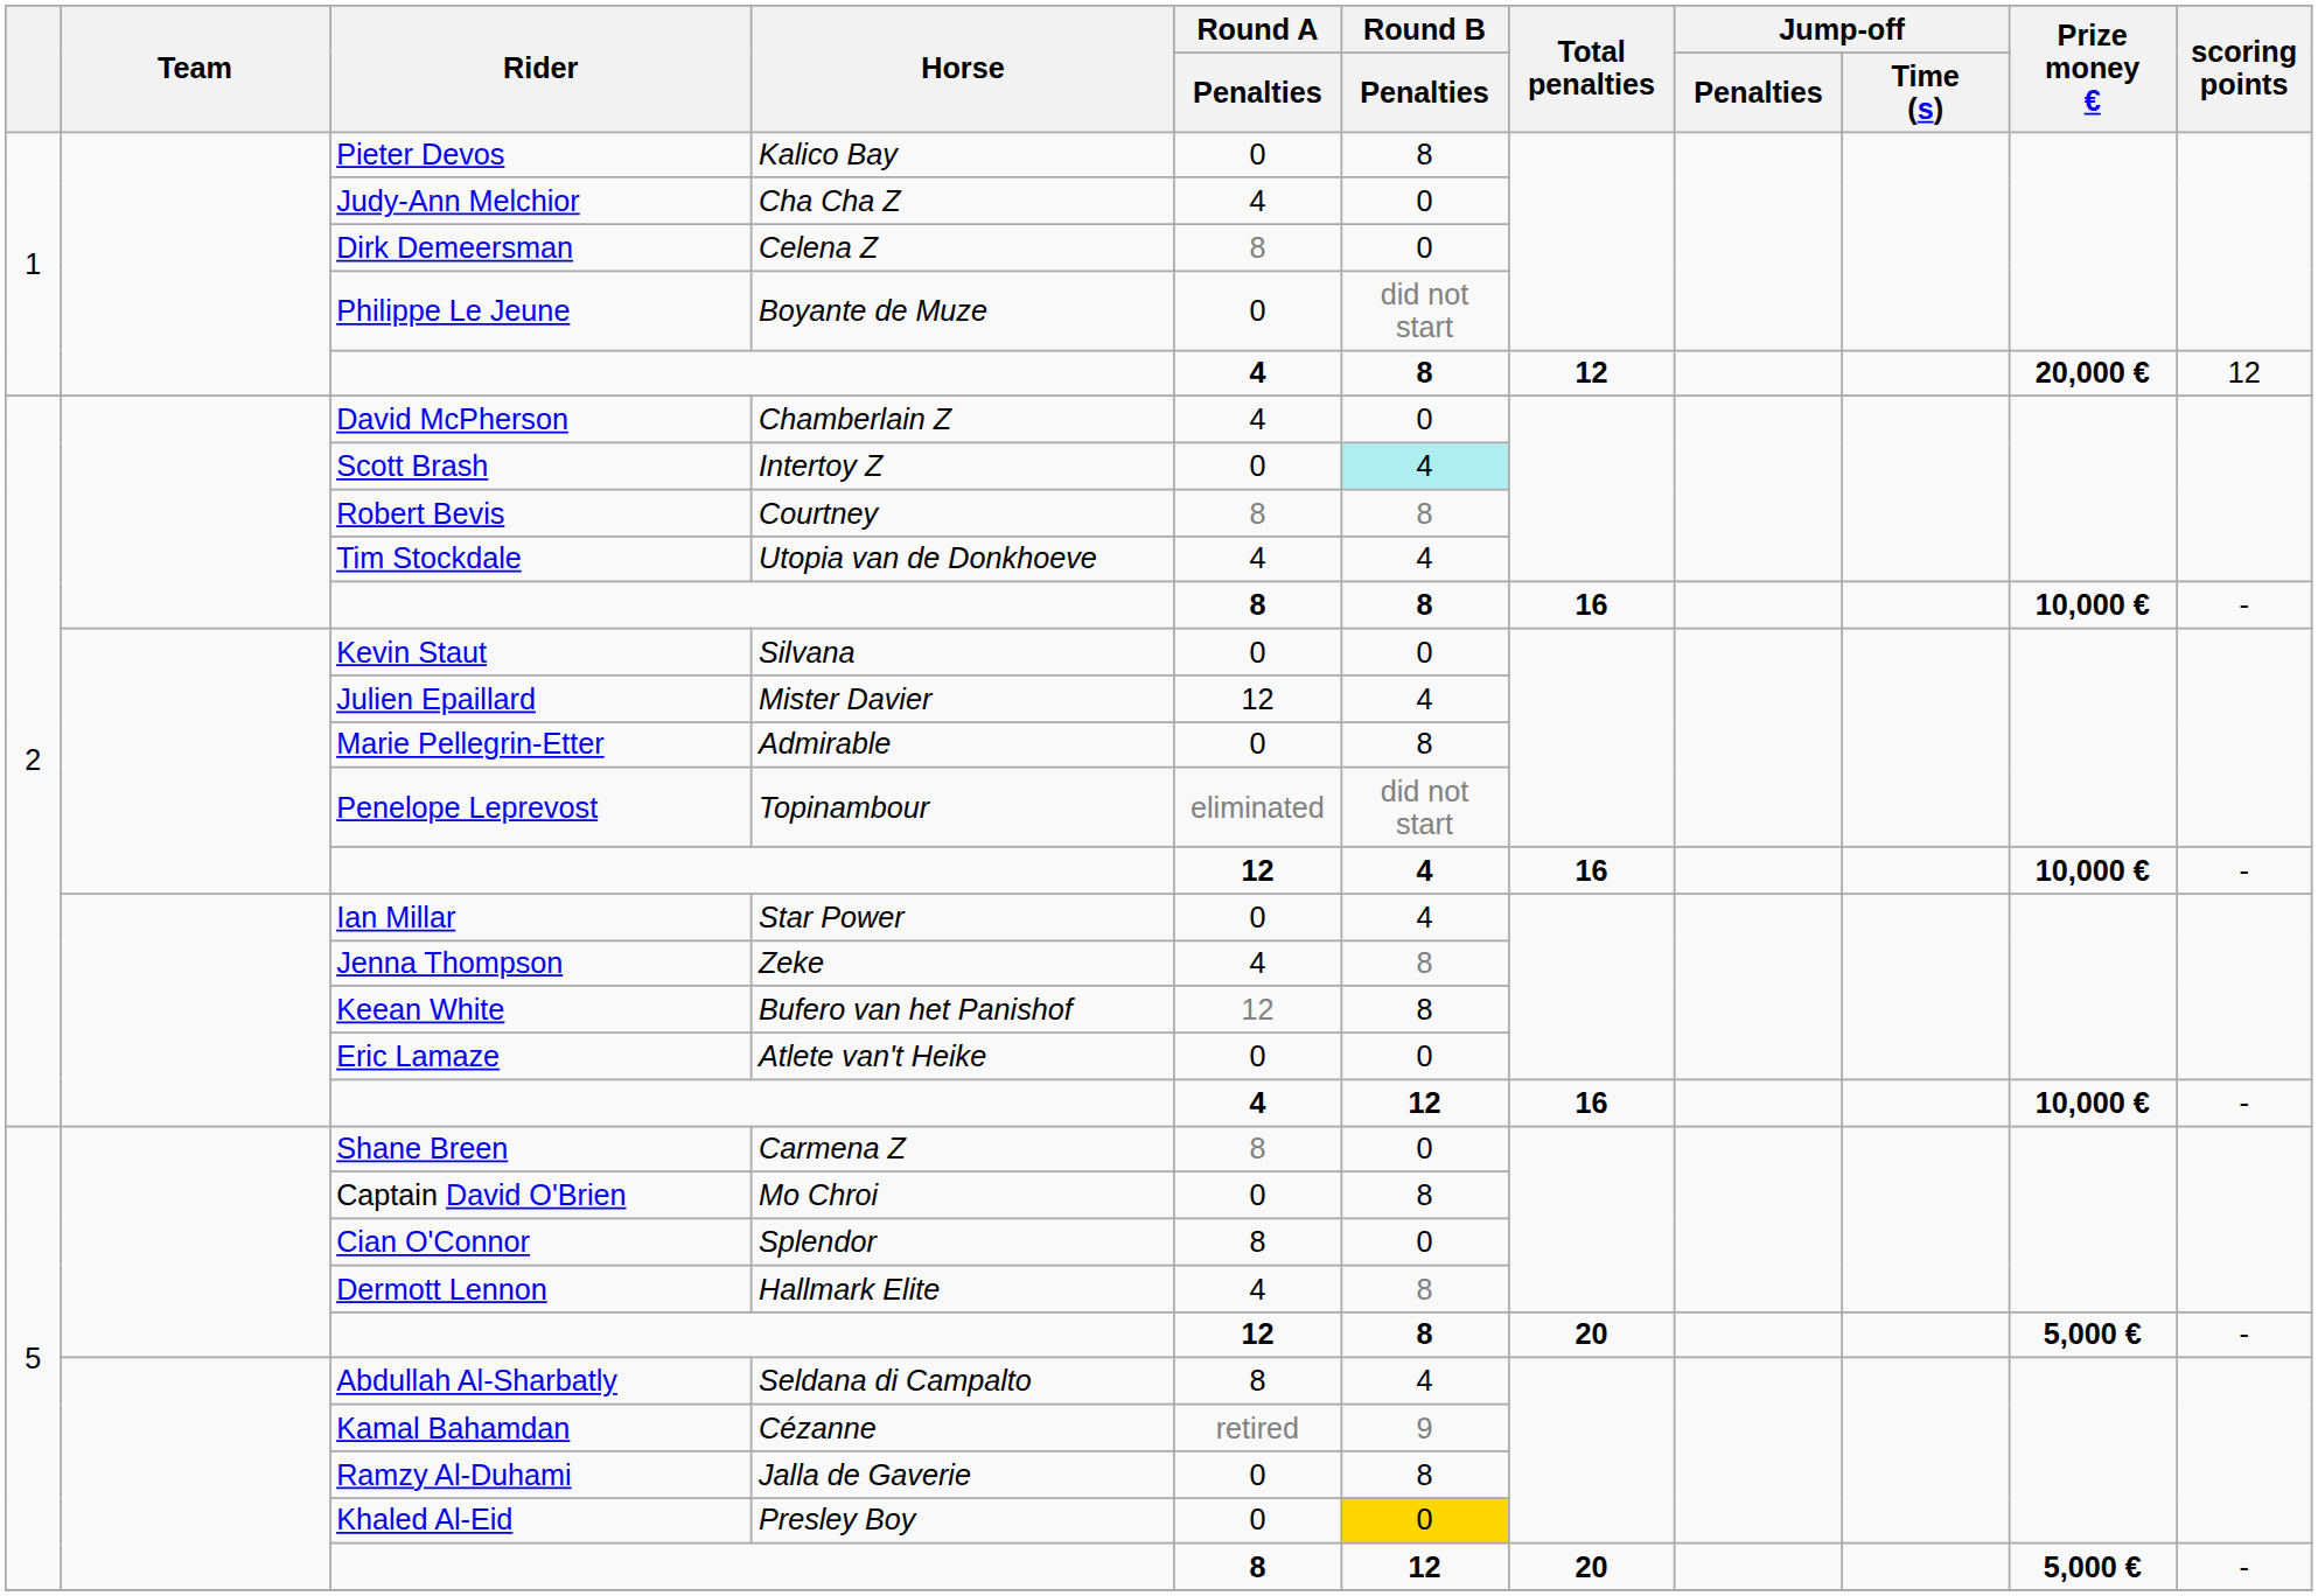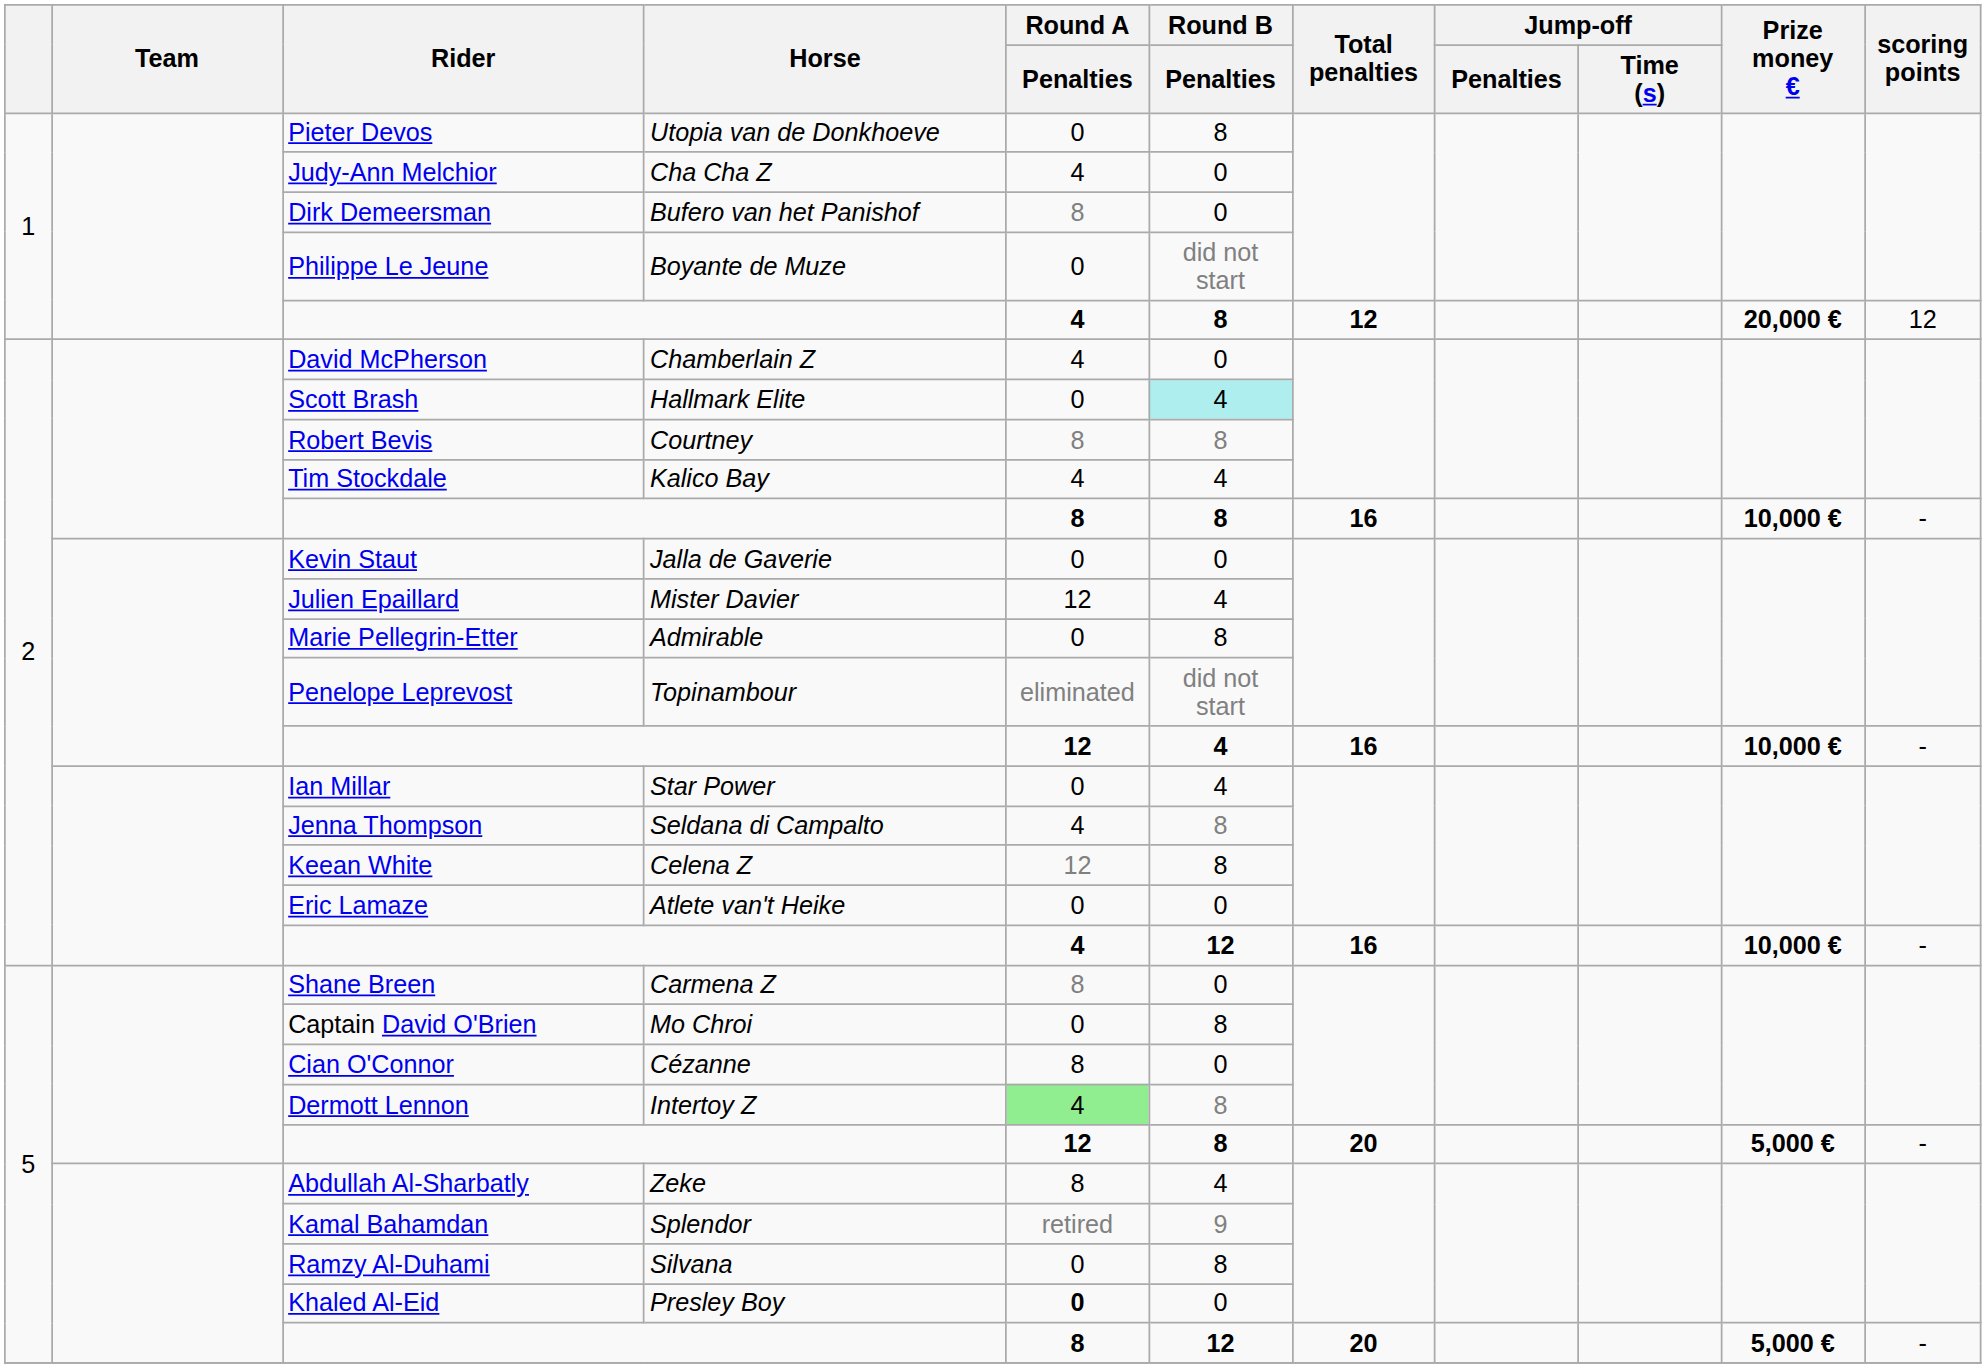Pieter Devos | Horse: Kalico Bay -> Utopia van de Donkhoeve
Dirk Demeersman | Horse: Celena Z -> Bufero van het Panishof
Scott Brash | Horse: Intertoy Z -> Hallmark Elite
Tim Stockdale | Horse: Utopia van de Donkhoeve -> Kalico Bay
Kevin Staut | Horse: Silvana -> Jalla de Gaverie
Jenna Thompson | Horse: Zeke -> Seldana di Campalto
Keean White | Horse: Bufero van het Panishof -> Celena Z
Cian O'Connor | Horse: Splendor -> Cézanne
Dermott Lennon | Horse: Hallmark Elite -> Intertoy Z
Dermott Lennon | Round A / Penalties: no background -> lightgreen background
Abdullah Al-Sharbatly | Horse: Seldana di Campalto -> Zeke
Kamal Bahamdan | Horse: Cézanne -> Splendor
Ramzy Al-Duhami | Horse: Jalla de Gaverie -> Silvana
Khaled Al-Eid | Round A / Penalties: normal -> bold
Khaled Al-Eid | Round B / Penalties: gold background -> no background
